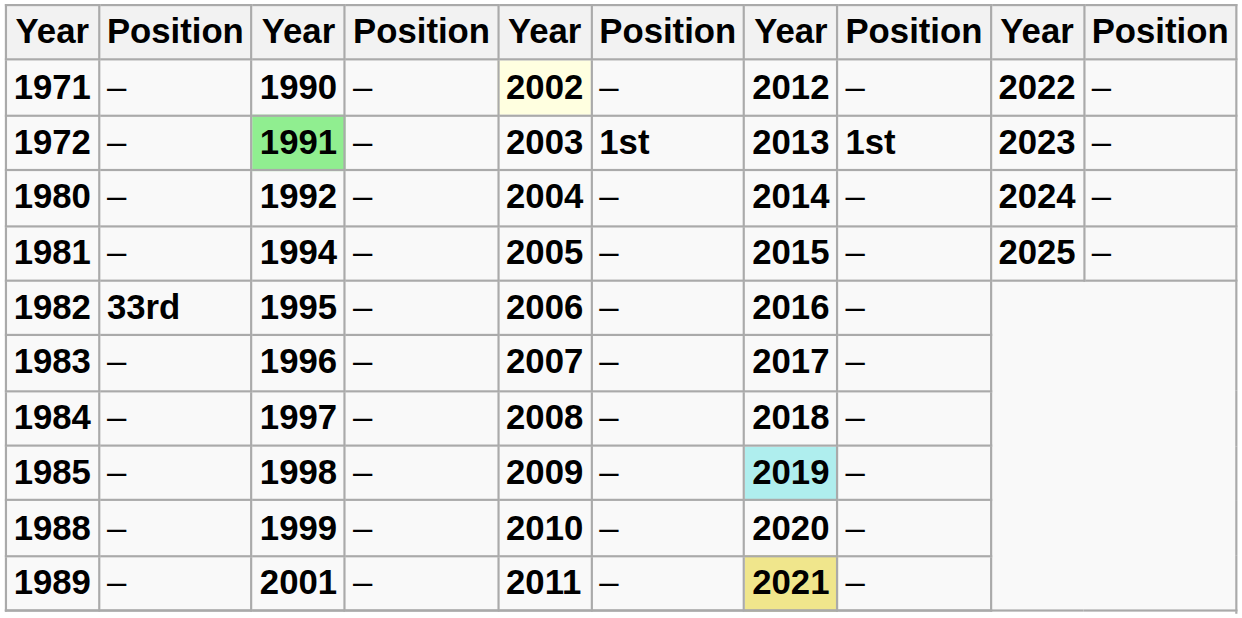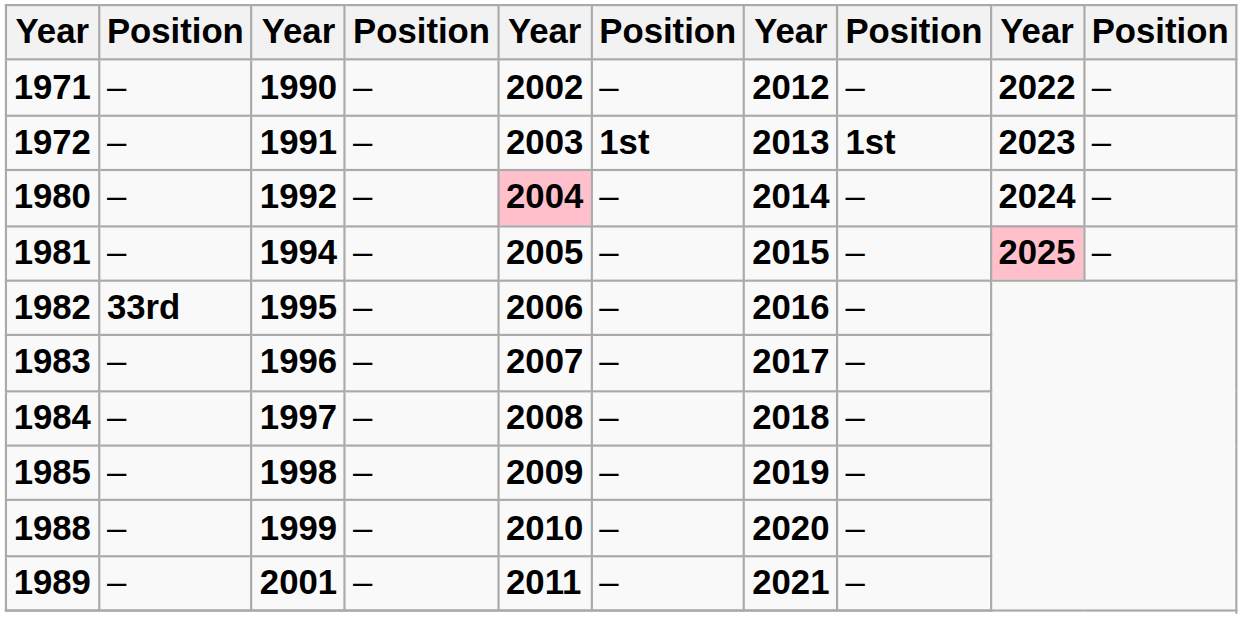1971 | column 5: lightyellow background -> no background
1972 | column 3: lightgreen background -> no background
1980 | column 5: no background -> pink background
1981 | column 9: no background -> pink background
1985 | column 7: paleturquoise background -> no background
1989 | column 7: khaki background -> no background
